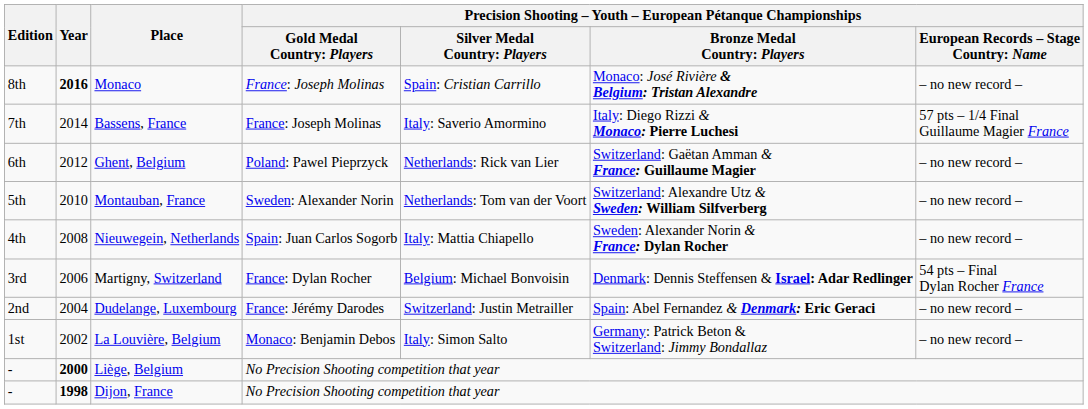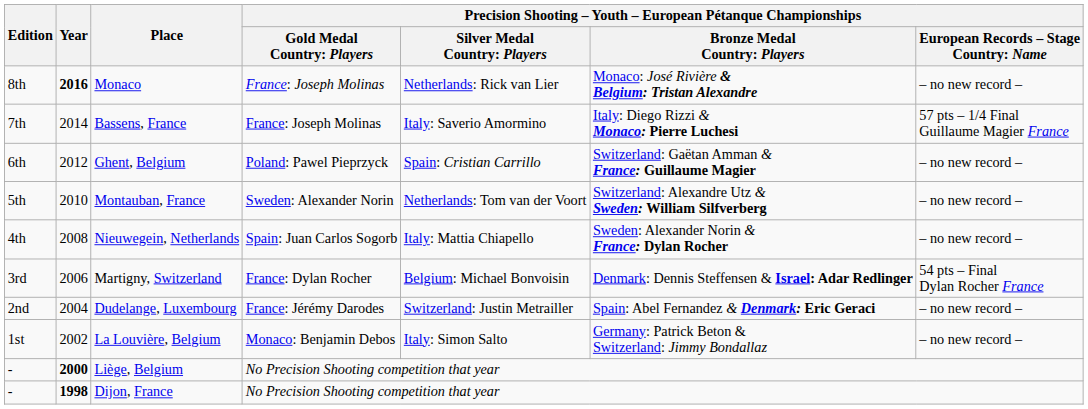Monaco | column 5: Spain: Cristian Carrillo -> Netherlands: Rick van Lier
Ghent, Belgium | column 5: Netherlands: Rick van Lier -> Spain: Cristian Carrillo
